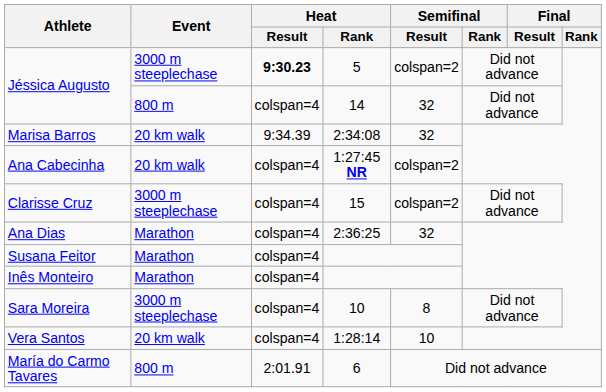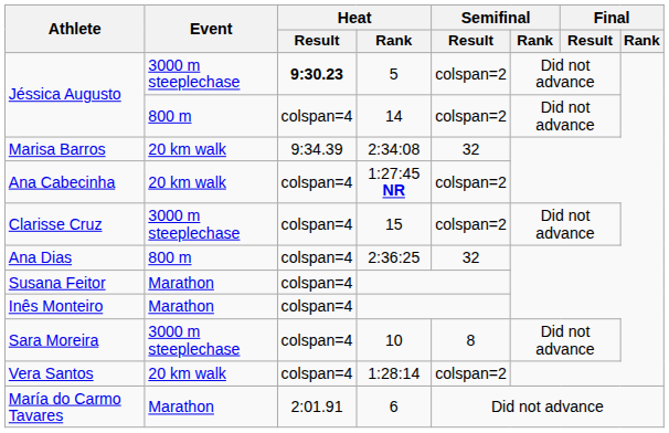Jéssica Augusto / 14 | Semifinal / Result: 32 -> colspan=2
Ana Dias | Event: Marathon -> 800 m
Vera Santos | Semifinal / Result: 10 -> colspan=2
María do Carmo Tavares | Event: 800 m -> Marathon
